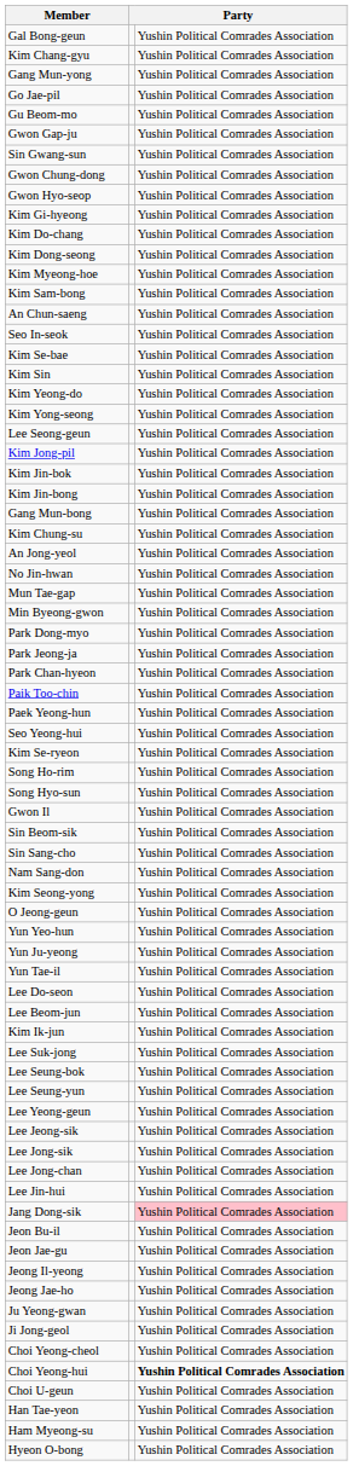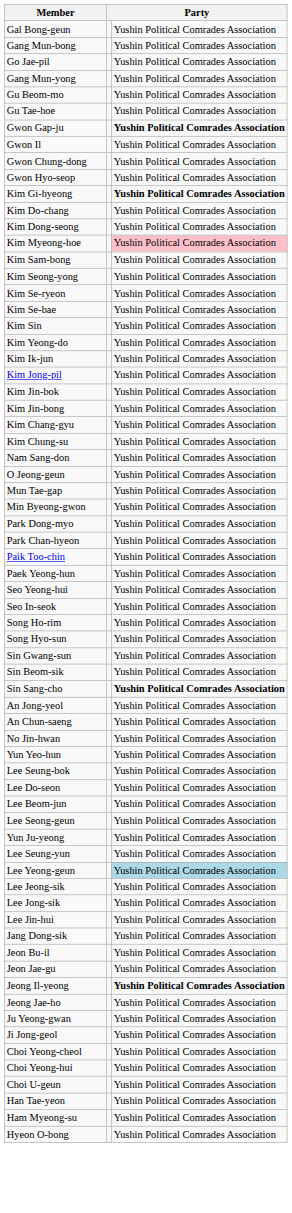rows swapped: Gang Mun-bong <-> Kim Chang-gyu
rows swapped: Gang Mun-yong <-> Go Jae-pil
+ row: Gu Tae-hoe | Yushin Political Comrades Association
Gwon Gap-ju | column 3: normal -> bold
rows swapped: Gwon Il <-> Sin Gwang-sun
Kim Gi-hyeong | column 3: normal -> bold
Kim Myeong-hoe | column 3: no background -> pink background
rows swapped: Kim Seong-yong <-> An Chun-saeng
rows swapped: Kim Se-ryeon <-> Seo In-seok
- row: Kim Yong-seong | Yushin Political Comrades Association
rows swapped: Kim Ik-jun <-> Lee Seong-geun
rows swapped: Nam Sang-don <-> An Jong-yeol
rows swapped: No Jin-hwan <-> O Jeong-geun
- row: Park Jeong-ja | Yushin Political Comrades Association
Sin Sang-cho | column 3: normal -> bold
rows swapped: Yun Ju-yeong <-> Lee Seung-bok
- row: Yun Tae-il | Yushin Political Comrades Association
- row: Lee Suk-jong | Yushin Political Comrades Association
Lee Yeong-geun | column 3: no background -> lightblue background
- row: Lee Jong-chan | Yushin Political Comrades Association
Jang Dong-sik | column 3: pink background -> no background
Jeong Il-yeong | column 3: normal -> bold
Choi Yeong-hui | column 3: bold -> normal
